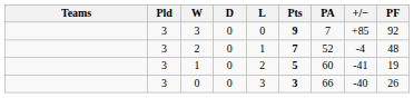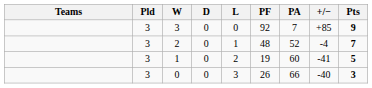columns swapped: PF <-> Pts
